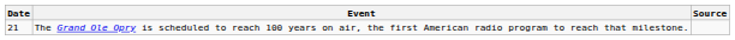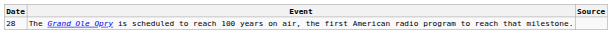row 2 | Date: 21 -> 28
